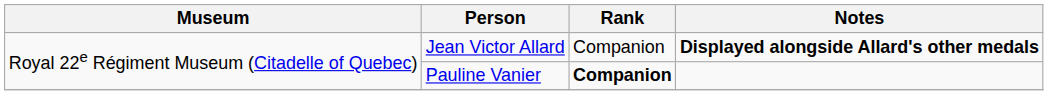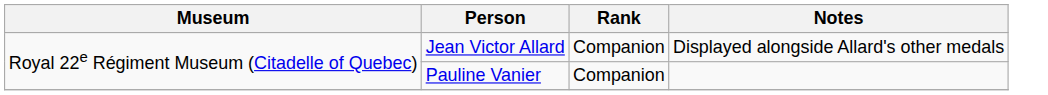Jean Victor Allard | Notes: bold -> normal
Pauline Vanier | Rank: bold -> normal
